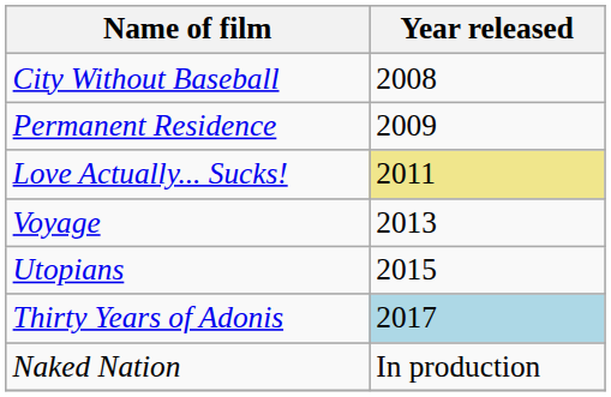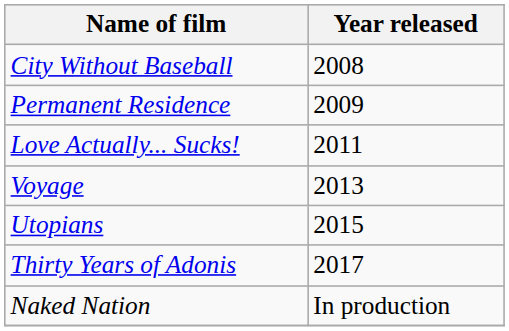Love Actually... Sucks! | Year released: khaki background -> no background
Thirty Years of Adonis | Year released: lightblue background -> no background
